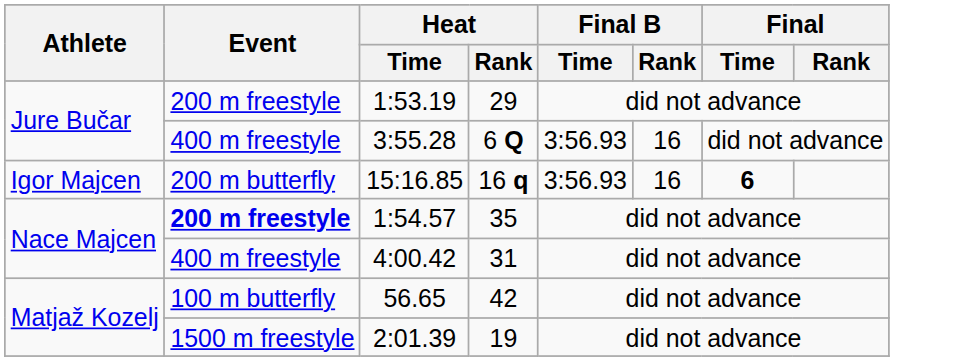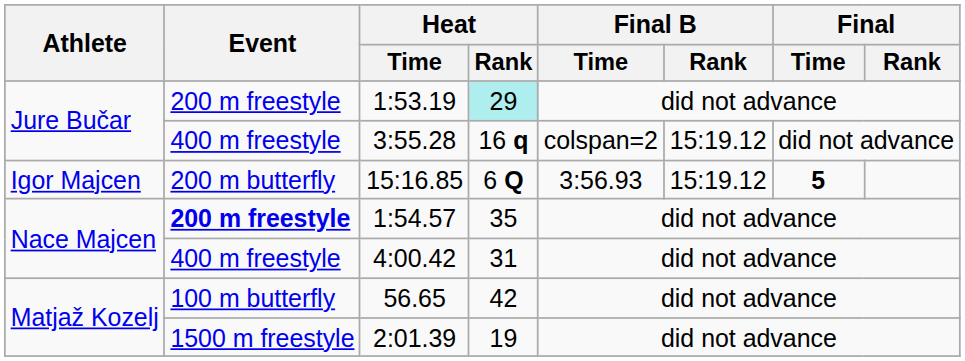1:53.19 | Heat / Rank: no background -> paleturquoise background
3:55.28 | Heat / Rank: 6 Q -> 16 q
3:55.28 | Final B / Time: 3:56.93 -> colspan=2
3:55.28 | Final B / Rank: 16 -> 15:19.12
15:16.85 | Heat / Rank: 16 q -> 6 Q
15:16.85 | Final B / Rank: 16 -> 15:19.12
15:16.85 | Final / Time: 6 -> 5
